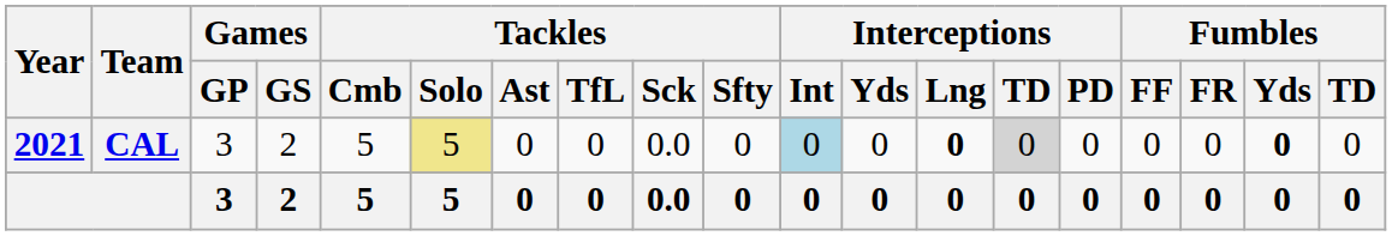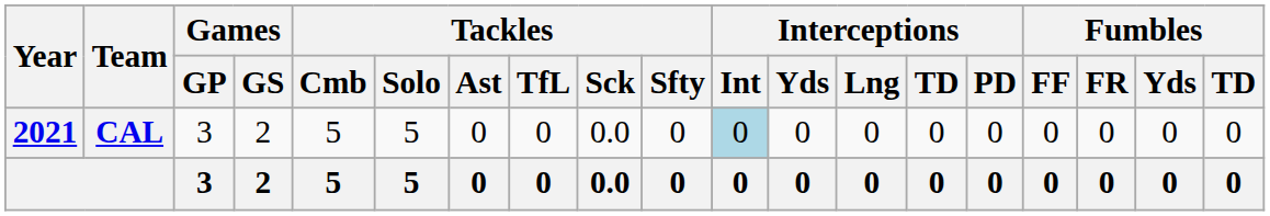CAL | Tackles / Solo: khaki background -> no background
CAL | Interceptions / Lng: bold -> normal
CAL | Interceptions / TD: lightgrey background -> no background
CAL | Fumbles / Yds: bold -> normal
